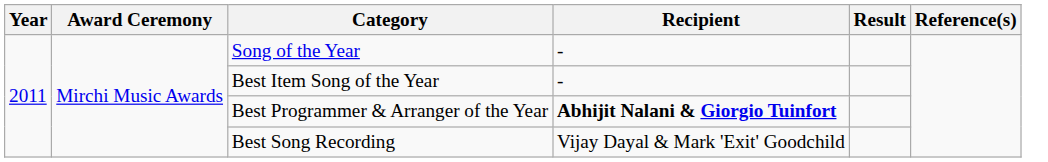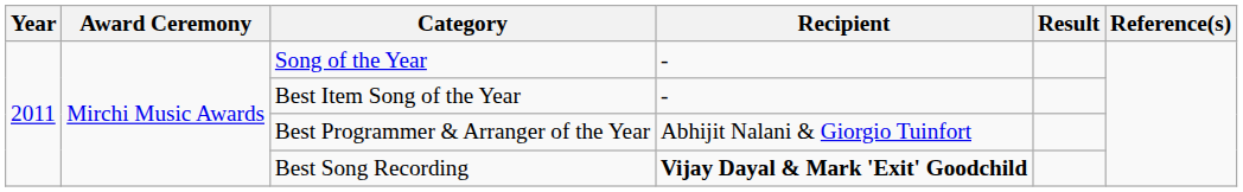Best Programmer & Arranger of the Year | Recipient: bold -> normal
Best Song Recording | Recipient: normal -> bold
